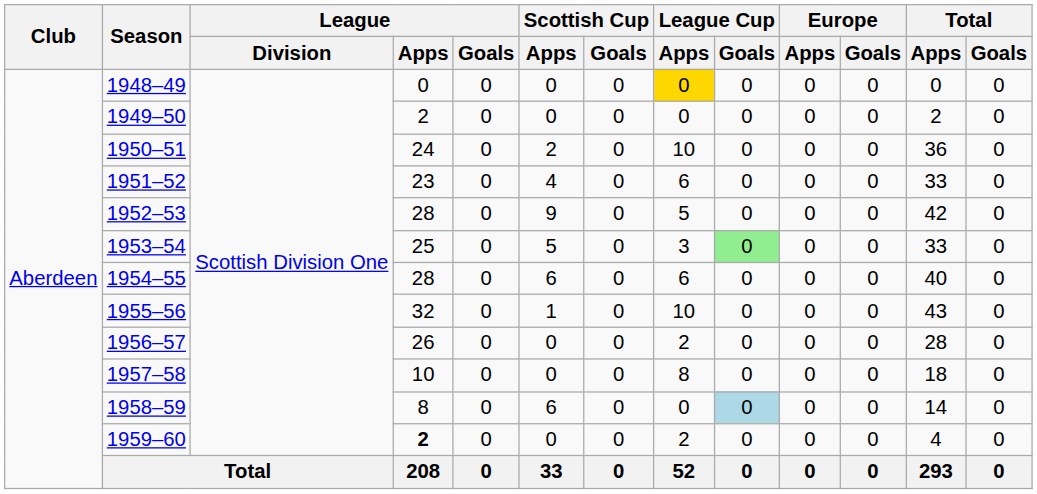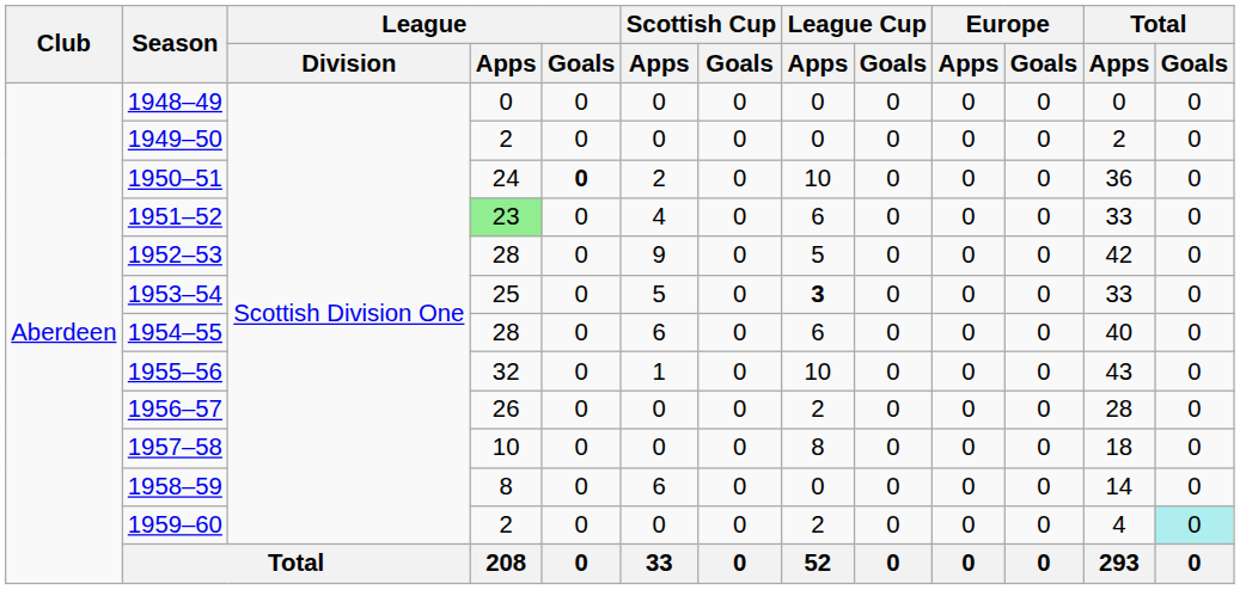1948–49 | League Cup / Apps: gold background -> no background
1950–51 | League / Goals: normal -> bold
1951–52 | League / Apps: no background -> lightgreen background
1953–54 | League Cup / Apps: normal -> bold
1953–54 | League Cup / Goals: lightgreen background -> no background
1958–59 | League Cup / Goals: lightblue background -> no background
1959–60 | League / Apps: bold -> normal
1959–60 | Total / Goals: no background -> paleturquoise background
